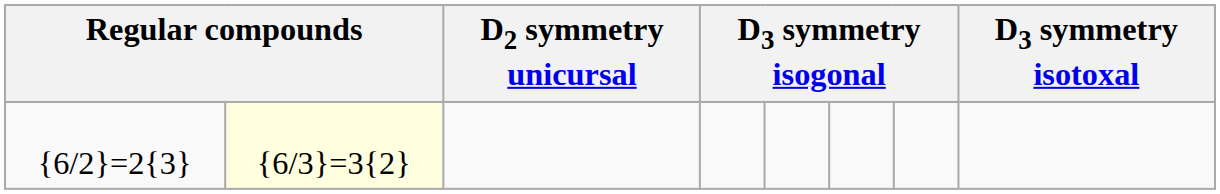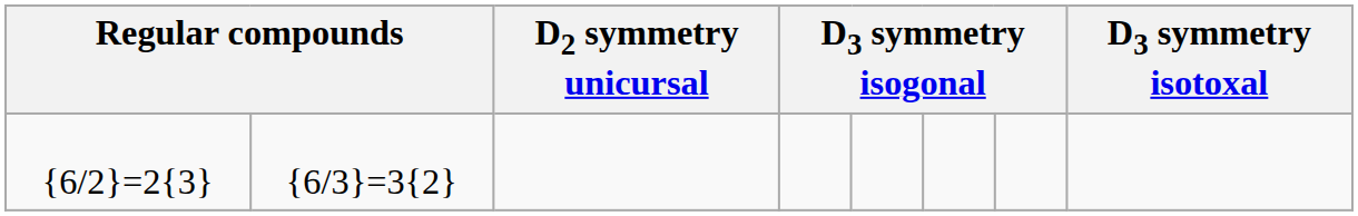{6/2}=2{3} | column 2: lightyellow background -> no background
